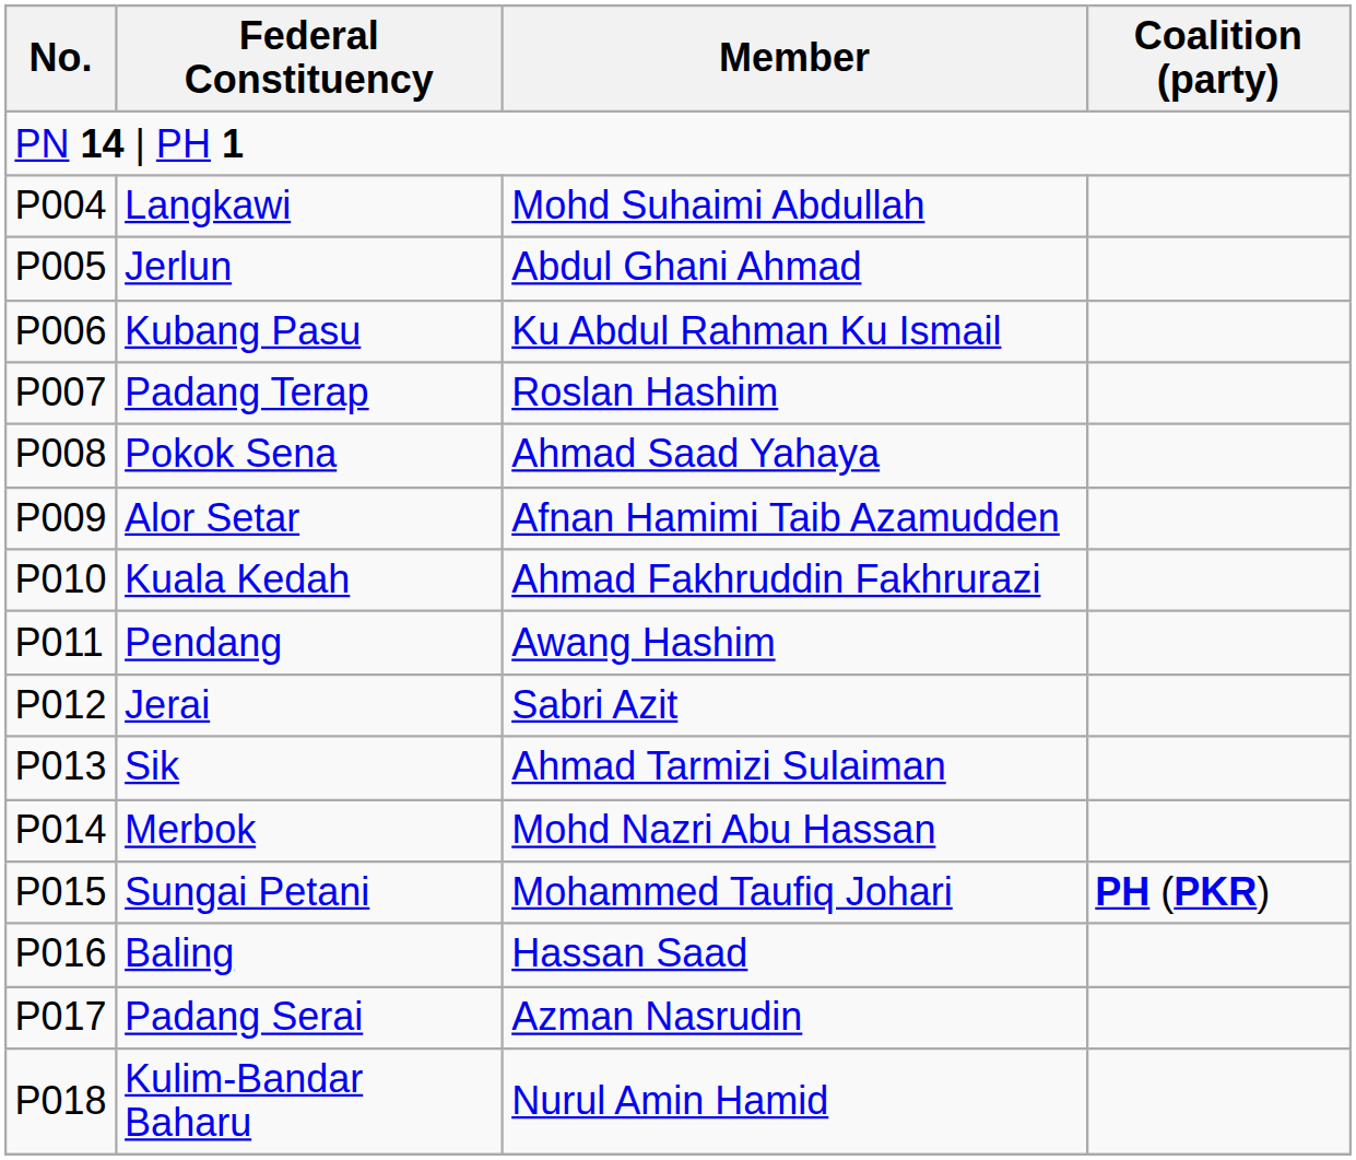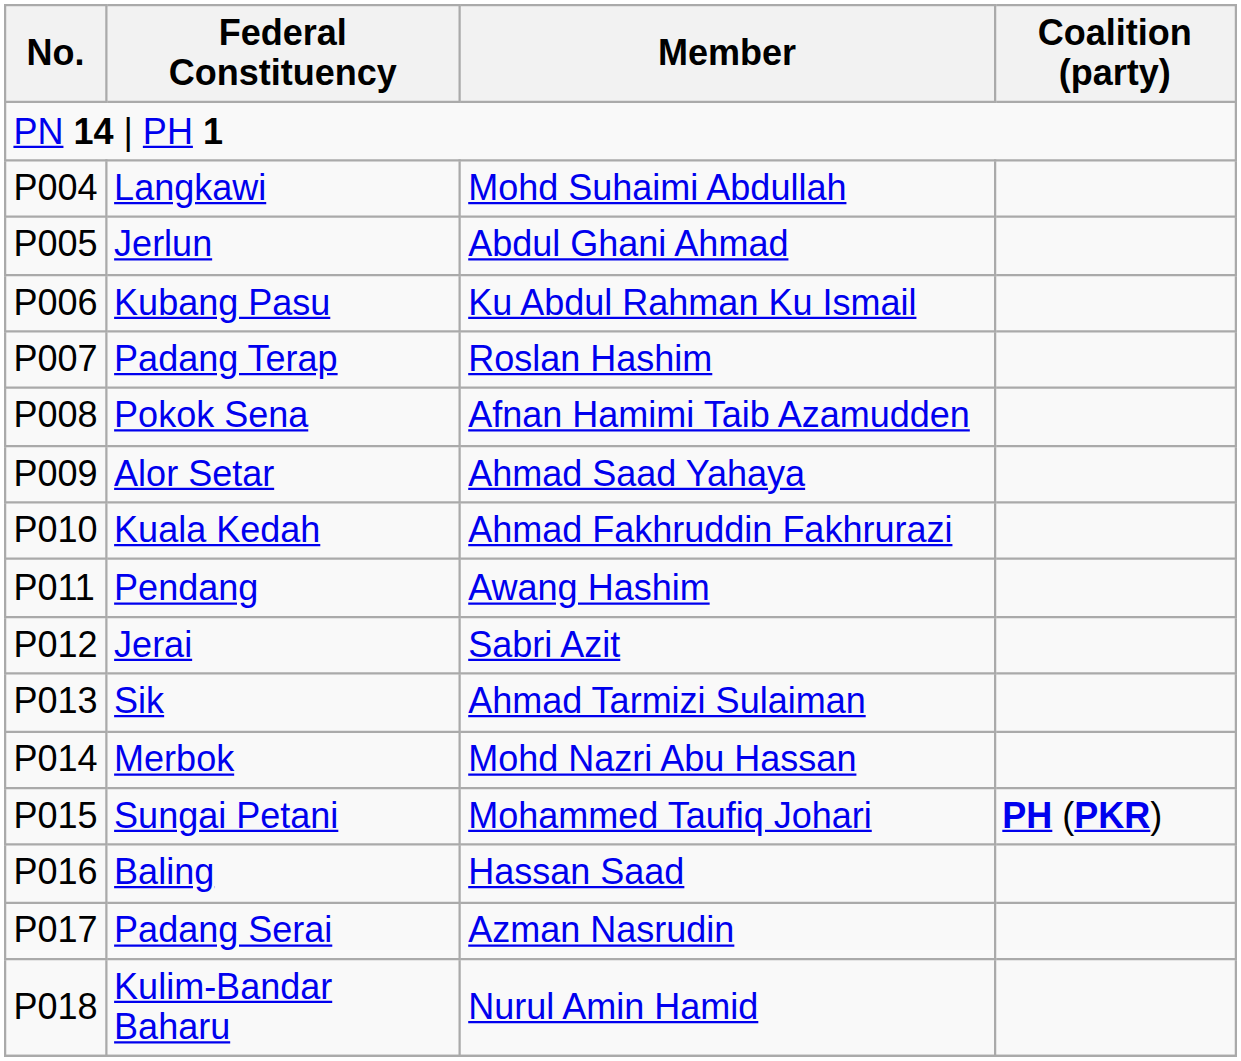Pokok Sena | Member: Ahmad Saad Yahaya -> Afnan Hamimi Taib Azamudden
Alor Setar | Member: Afnan Hamimi Taib Azamudden -> Ahmad Saad Yahaya
